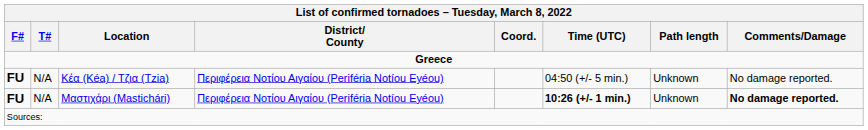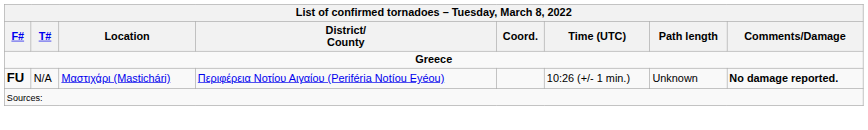- row: FU | N/A | Κέα (Kéa) / Τζια (Tzia) | Περιφέρεια Νοτίου Αιγαίου (Periféria Notíou Eyéou) | 04:50 (+/- 5 min.) | Unknown | No damage reported.
Μαστιχάρι (Mastichári) | Time (UTC): bold -> normal
